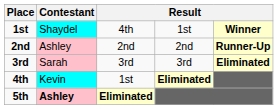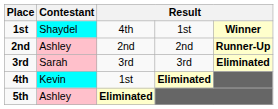5th | Contestant: bold -> normal
